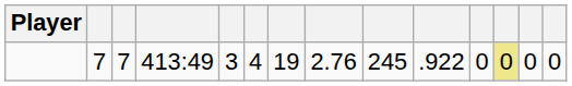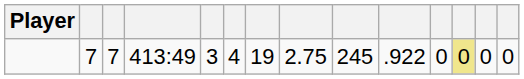row 2 | column 8: 2.76 -> 2.75
